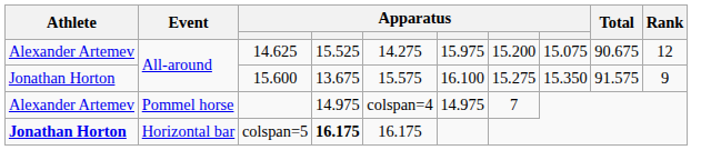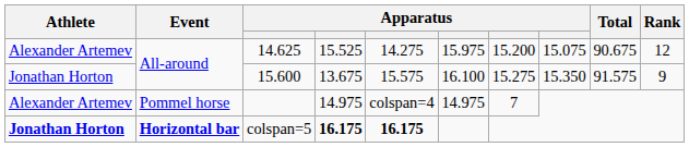colspan=5 | Event: normal -> bold
colspan=5 | column 5: normal -> bold
